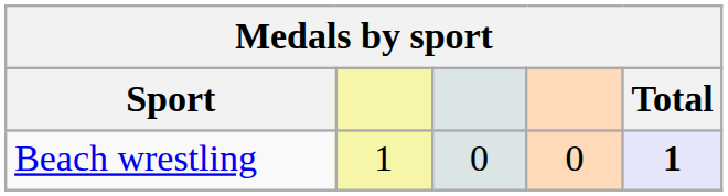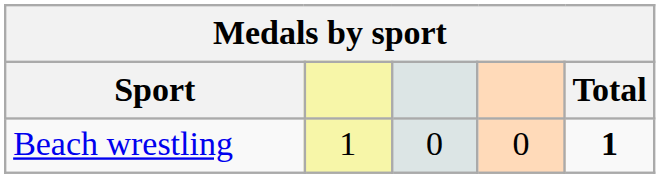Beach wrestling | Total: lavender background -> no background
